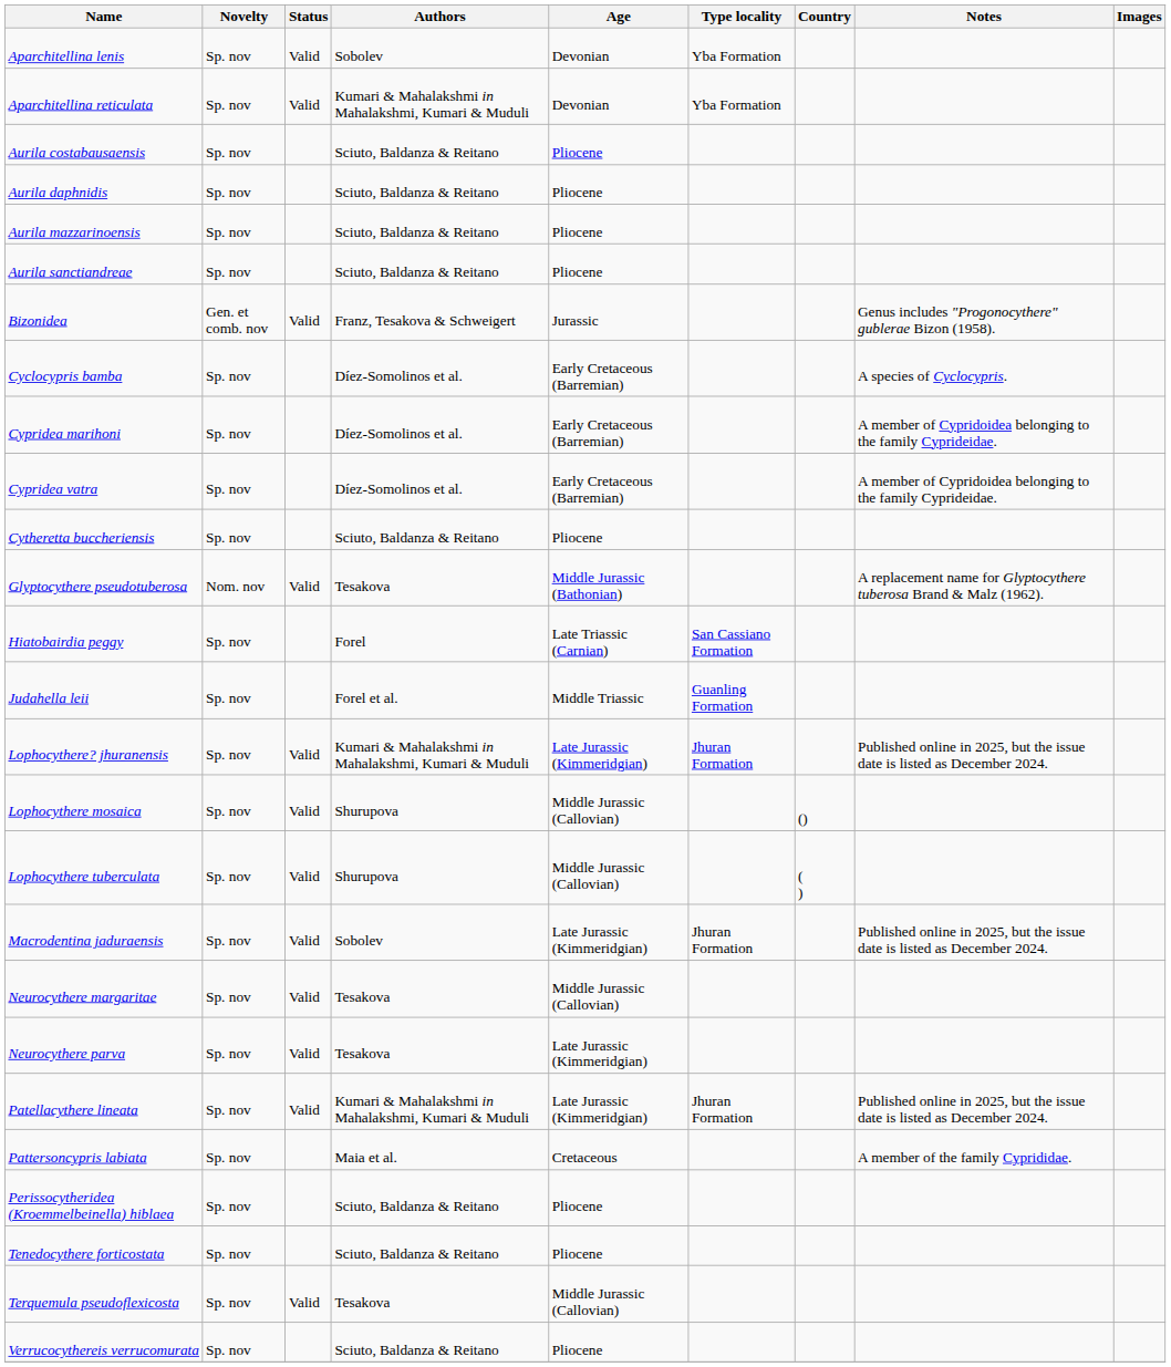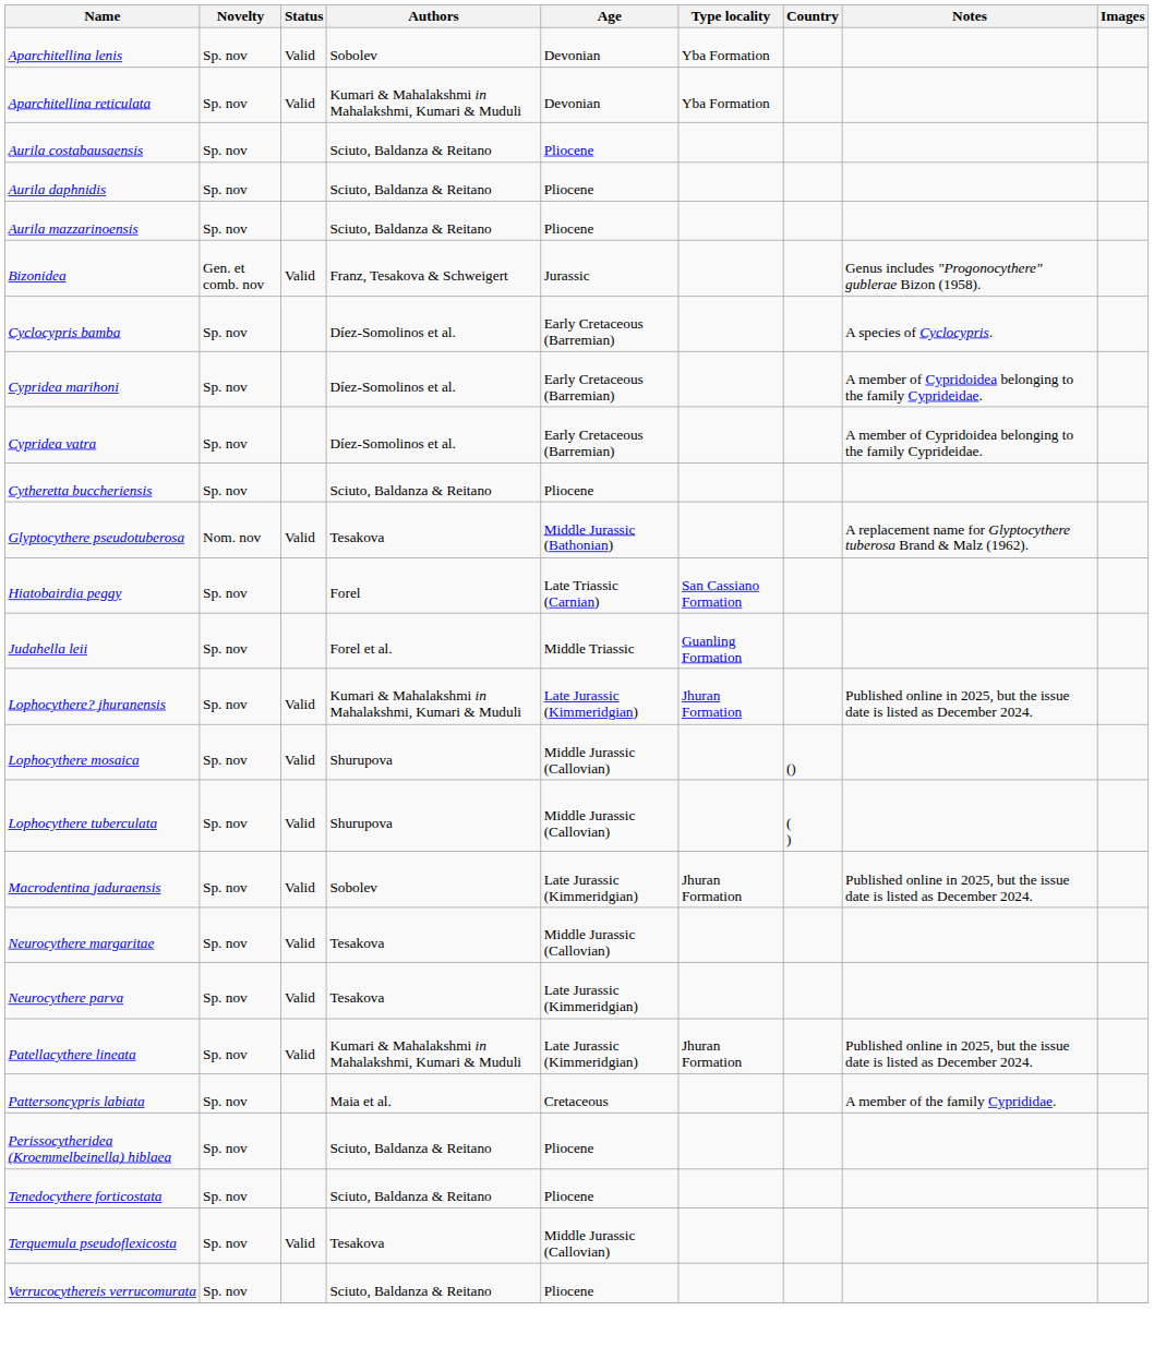- row: Aurila sanctiandreae | Sp. nov | Sciuto, Baldanza & Reitano | Pliocene
